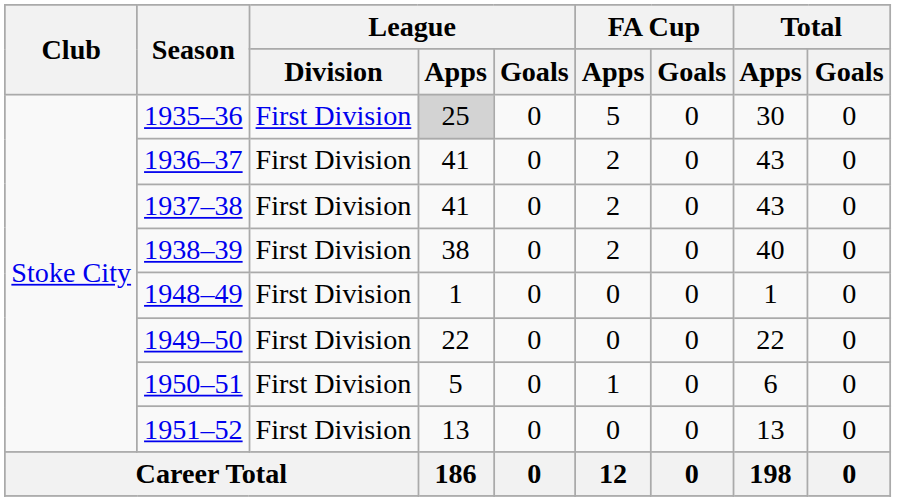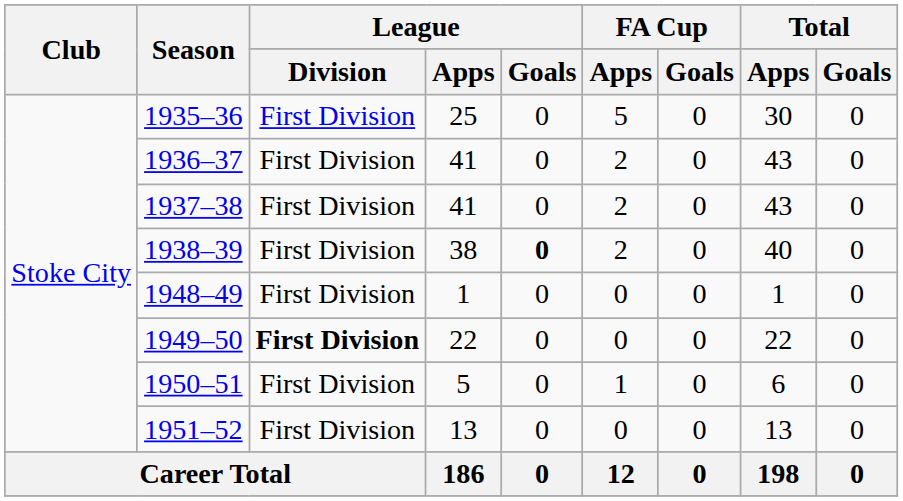1935–36 | League / Apps: lightgrey background -> no background
1938–39 | League / Goals: normal -> bold
1949–50 | League / Division: normal -> bold
